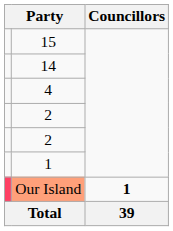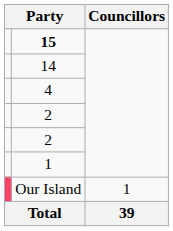15 | column 2: normal -> bold
Our Island | column 2: lightsalmon background -> no background
Our Island | Councillors: bold -> normal
